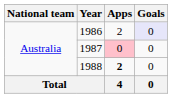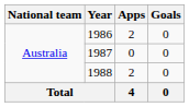1986 | Goals: lavender background -> no background
1987 | Apps: pink background -> no background
1988 | Apps: bold -> normal
